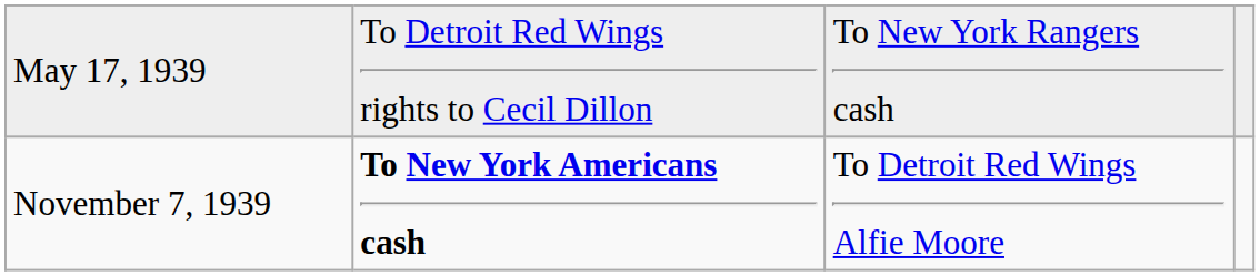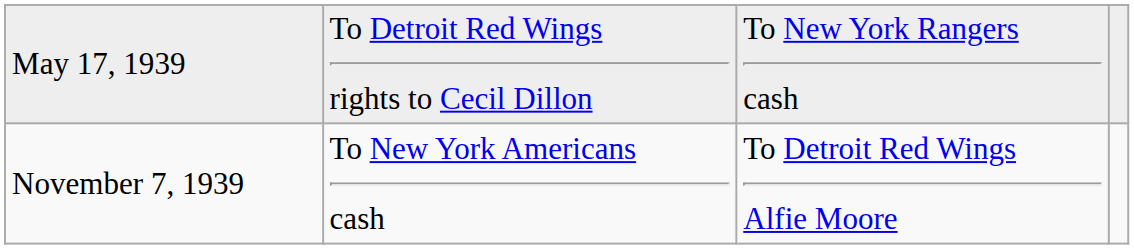November 7, 1939 | column 2: bold -> normal
